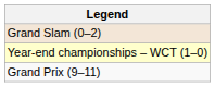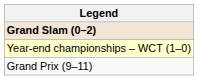row 2 | column 1: normal -> bold
